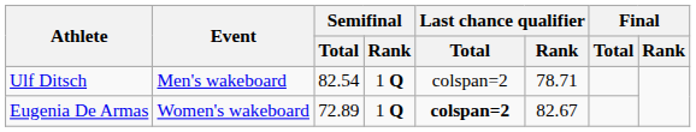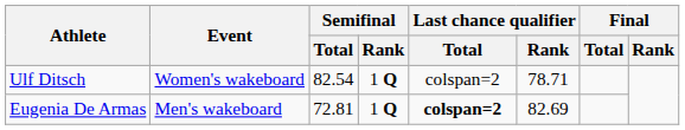Ulf Ditsch | Event: Men's wakeboard -> Women's wakeboard
Eugenia De Armas | Event: Women's wakeboard -> Men's wakeboard
Eugenia De Armas | Semifinal / Total: 72.89 -> 72.81
Eugenia De Armas | Last chance qualifier / Rank: 82.67 -> 82.69
